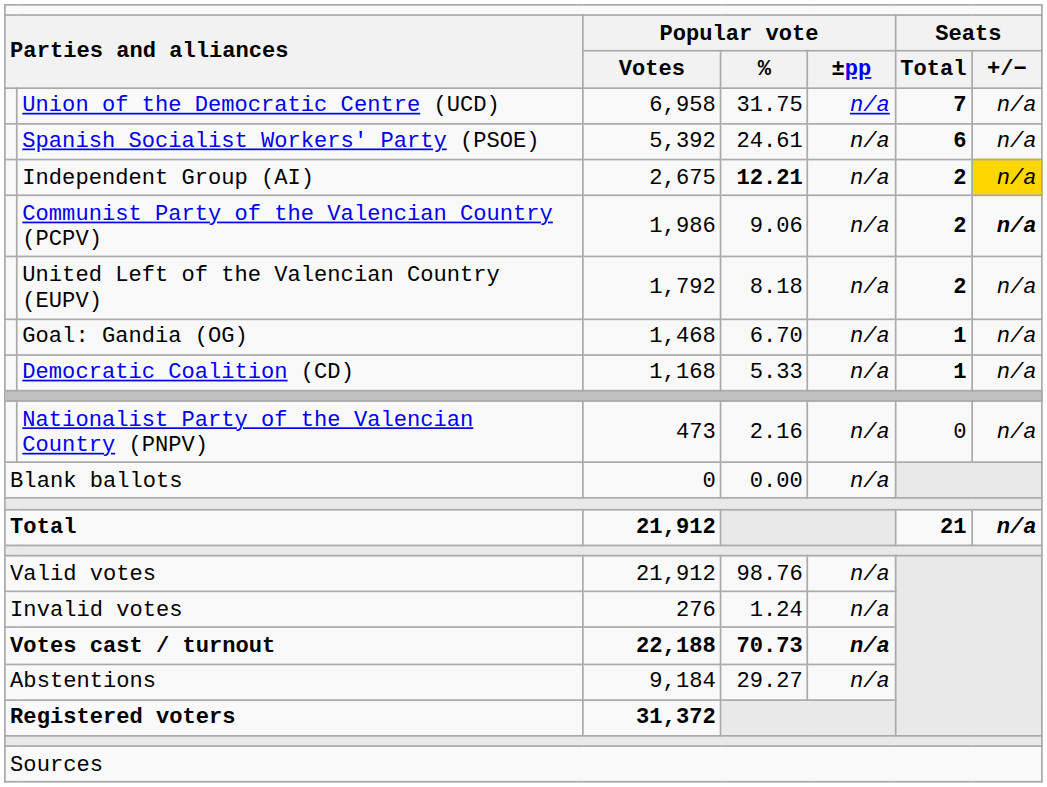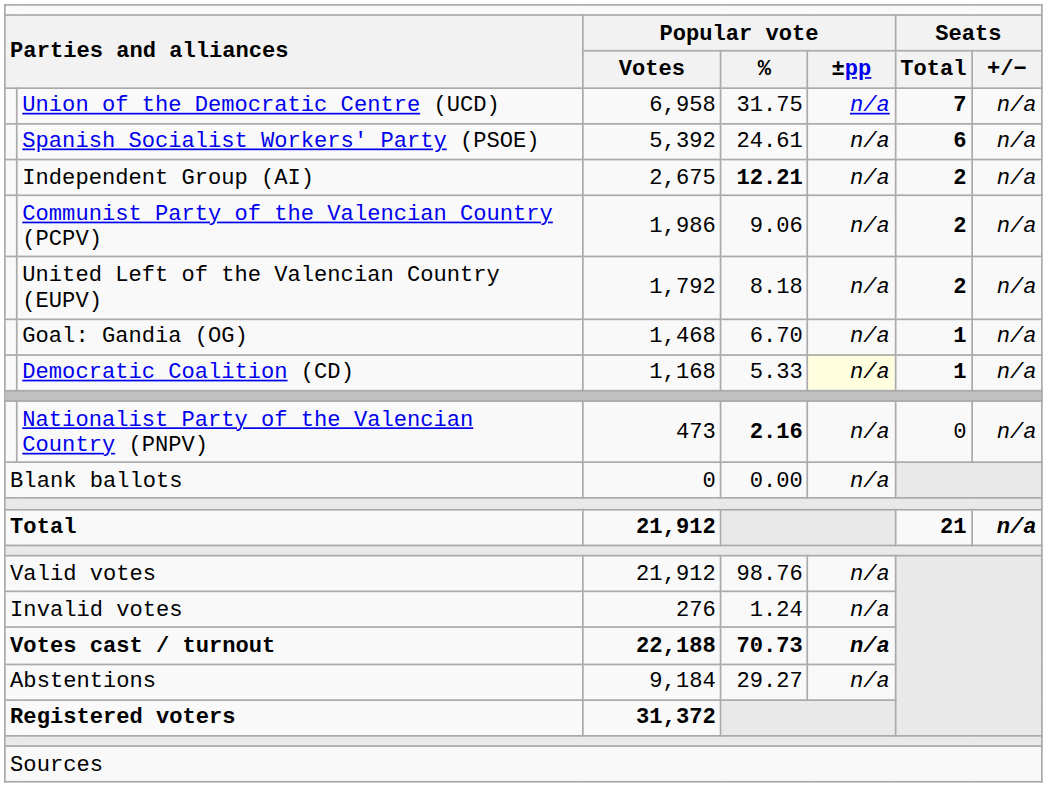Independent Group (AI) | column 7: gold background -> no background
Communist Party of the Valencian Country (PCPV) | column 7: bold -> normal
Democratic Coalition (CD) | column 5: no background -> lightyellow background
Nationalist Party of the Valencian Country (PNPV) | column 4: normal -> bold
